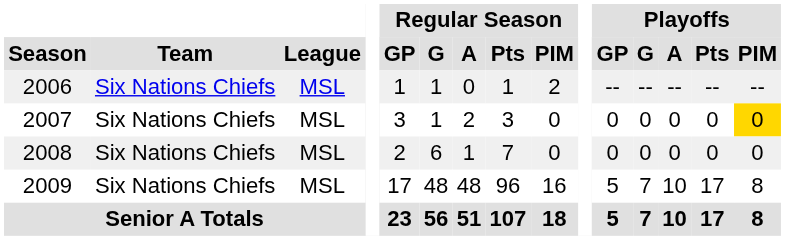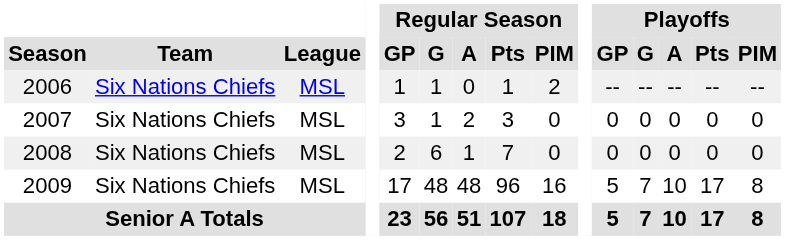2007 | Playoffs / PIM: gold background -> no background
